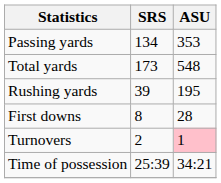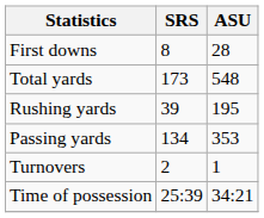rows swapped: First downs <-> Passing yards
Turnovers | ASU: pink background -> no background
